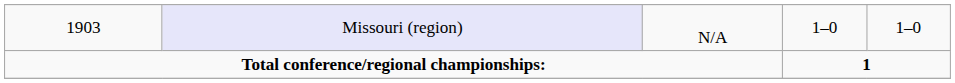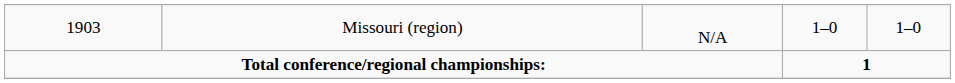1903 | column 2: lavender background -> no background
